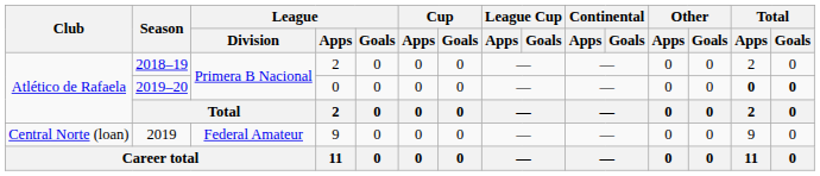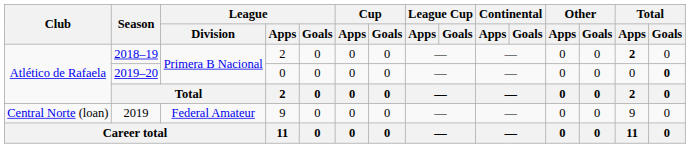2018–19 | Total / Apps: normal -> bold
2019–20 | Total / Apps: bold -> normal
